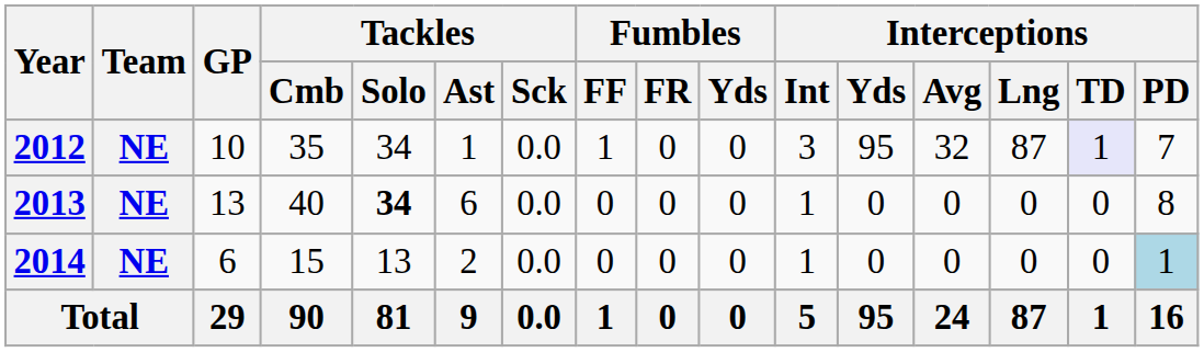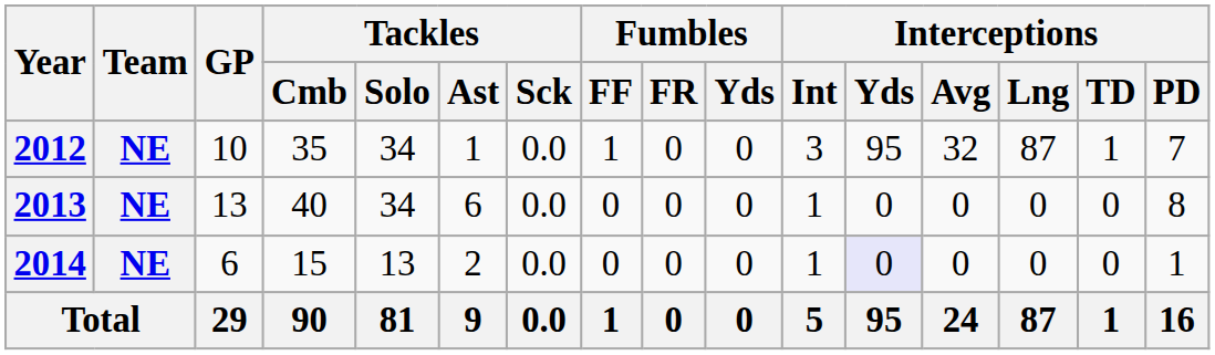2012 | Interceptions / TD: lavender background -> no background
2013 | Tackles / Solo: bold -> normal
2014 | Interceptions / Yds: no background -> lavender background
2014 | Interceptions / PD: lightblue background -> no background
